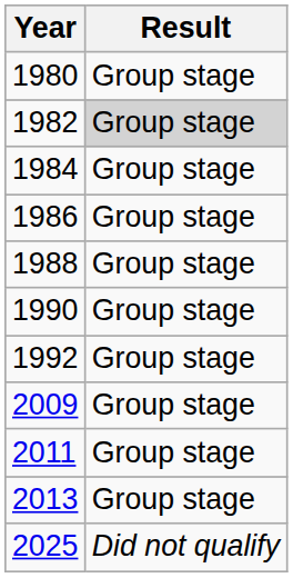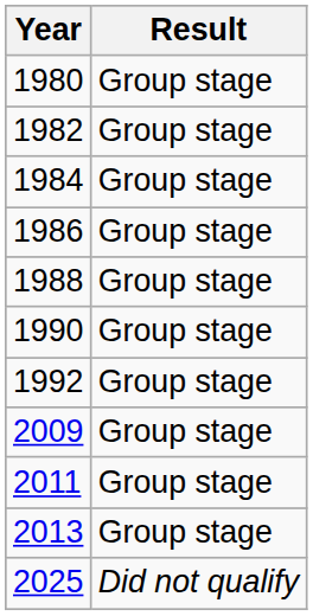1982 | Result: lightgrey background -> no background
